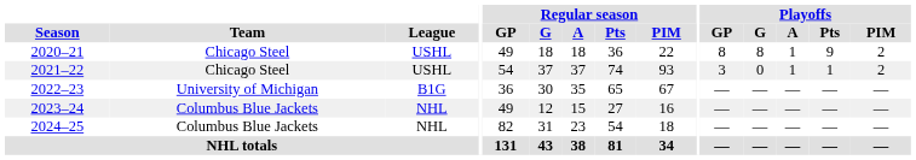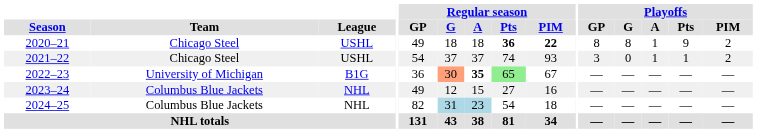2020–21 | Regular season / Pts: normal -> bold
2020–21 | Regular season / PIM: normal -> bold
2022–23 | Regular season / G: no background -> lightsalmon background
2022–23 | Regular season / A: normal -> bold
2022–23 | Regular season / Pts: no background -> lightgreen background
2024–25 | Regular season / G: no background -> lightblue background
2024–25 | Regular season / A: no background -> lightblue background
